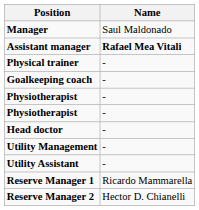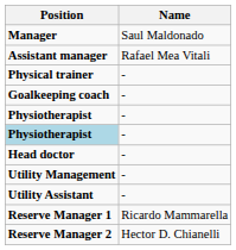row 3 | Name: bold -> normal
row 7 | Position: no background -> lightblue background
